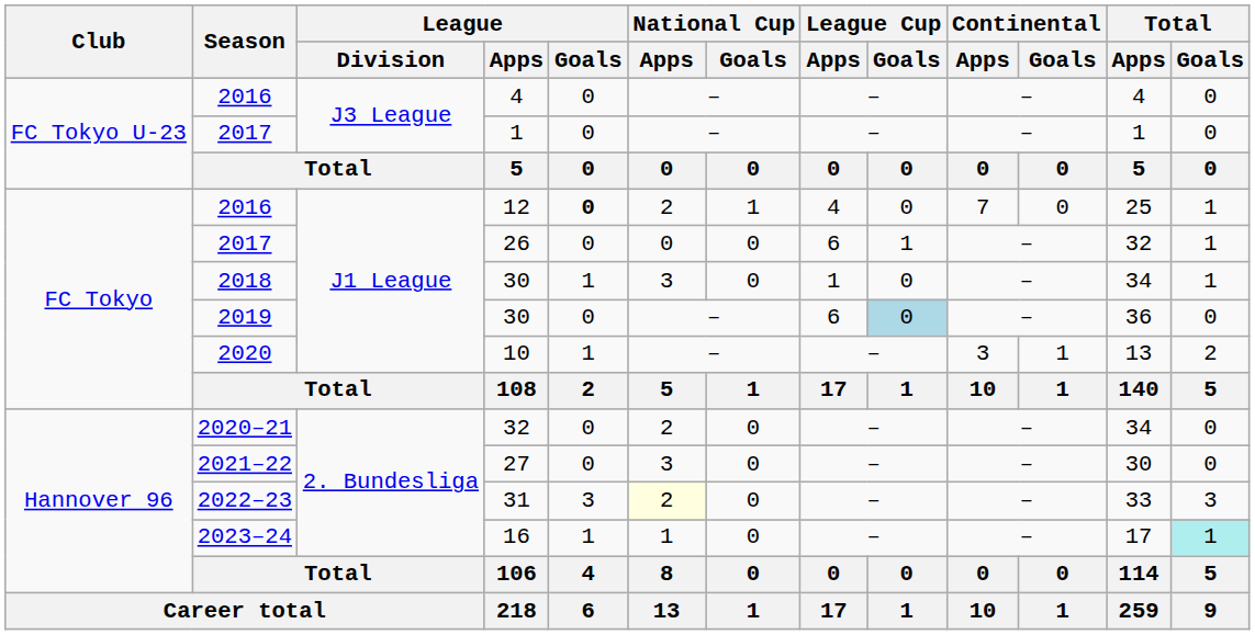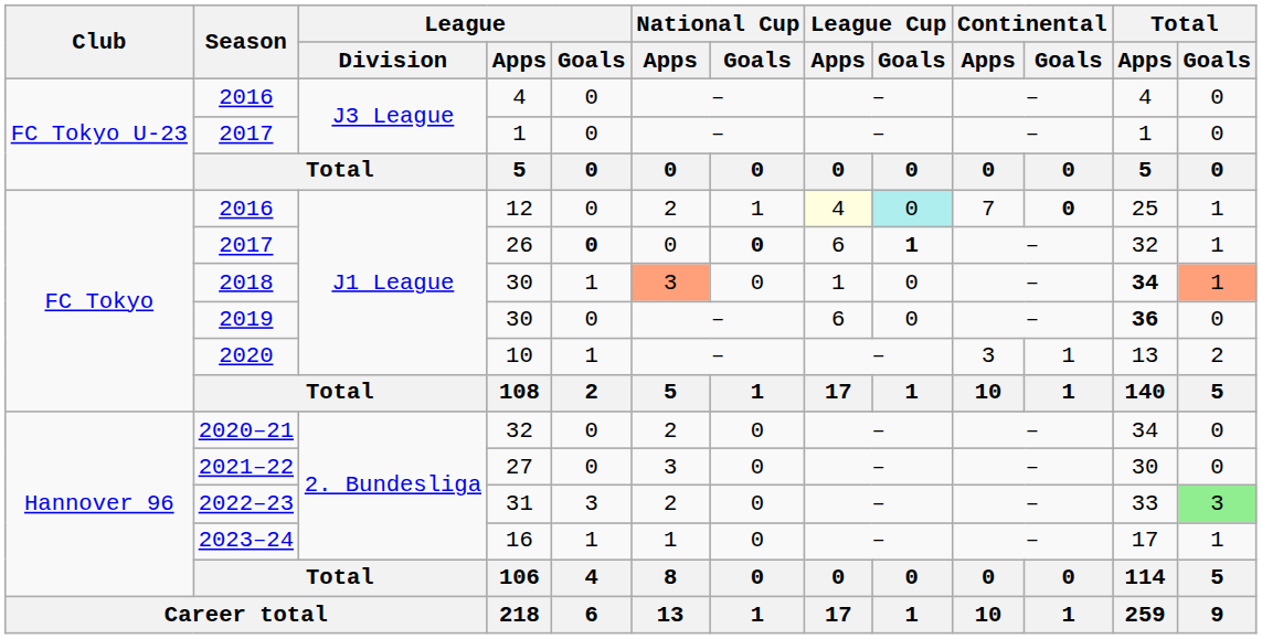12 | League / Goals: bold -> normal
12 | League Cup / Apps: no background -> lightyellow background
12 | League Cup / Goals: no background -> paleturquoise background
12 | Continental / Goals: normal -> bold
26 | League / Goals: normal -> bold
26 | National Cup / Goals: normal -> bold
26 | League Cup / Goals: normal -> bold
2018 / 30 | National Cup / Apps: no background -> lightsalmon background
2018 / 30 | Total / Apps: normal -> bold
2018 / 30 | Total / Goals: no background -> lightsalmon background
2019 / 30 | League Cup / Goals: lightblue background -> no background
2019 / 30 | Total / Apps: normal -> bold
31 | National Cup / Apps: lightyellow background -> no background
31 | Total / Goals: no background -> lightgreen background
16 | Total / Goals: paleturquoise background -> no background
